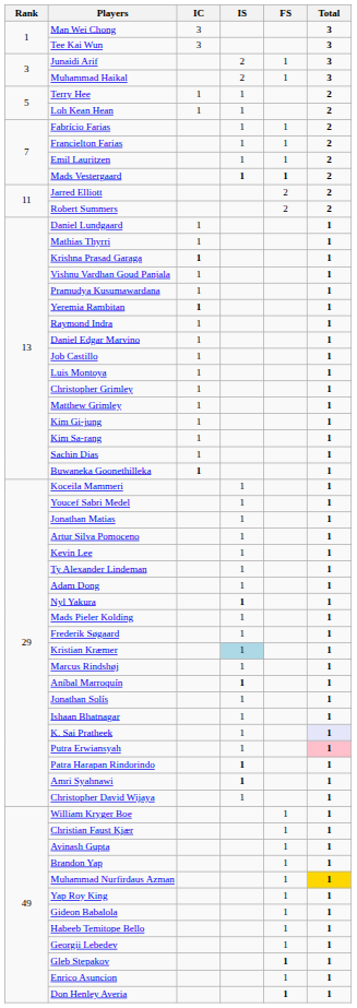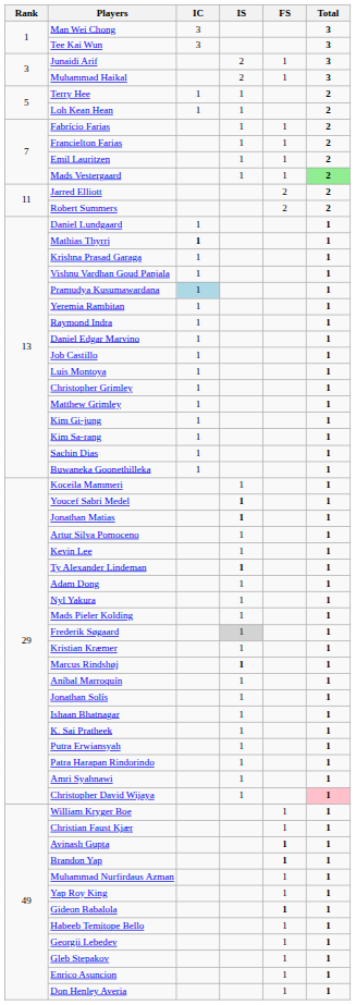Mads Vestergaard | IS: bold -> normal
Mads Vestergaard | FS: bold -> normal
Mads Vestergaard | Total: no background -> lightgreen background
Mathias Thyrri | IC: normal -> bold
Krishna Prasad Garaga | IC: bold -> normal
Pramudya Kusumawardana | IC: no background -> lightblue background
Yeremia Rambitan | IC: bold -> normal
Buwaneka Goonethilleka | IC: bold -> normal
Youcef Sabri Medel | IS: normal -> bold
Jonathan Matias | IS: normal -> bold
Ty Alexander Lindeman | IS: normal -> bold
Nyl Yakura | IS: bold -> normal
Frederik Søgaard | IS: no background -> lightgrey background
Kristian Kræmer | IS: lightblue background -> no background
Marcus Rindshøj | IS: normal -> bold
Aníbal Marroquín | IS: bold -> normal
K. Sai Pratheek | Total: lavender background -> no background
Putra Erwiansyah | Total: pink background -> no background
Patra Harapan Rindorindo | IS: bold -> normal
Amri Syahnawi | IS: bold -> normal
Christopher David Wijaya | Total: no background -> pink background
Avinash Gupta | FS: normal -> bold
Brandon Yap | FS: normal -> bold
Muhammad Nurfirdaus Azman | Total: gold background -> no background
Gideon Babalola | FS: normal -> bold
Gleb Stepakov | FS: bold -> normal
Don Henley Averia | FS: bold -> normal
